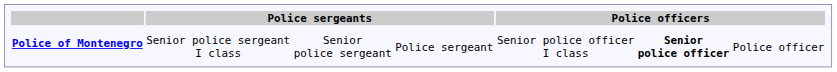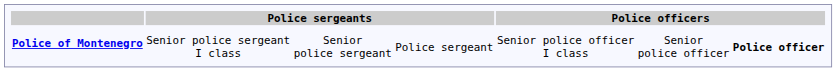Senior police sergeant I class | column 6: bold -> normal
Senior police sergeant I class | column 7: normal -> bold
